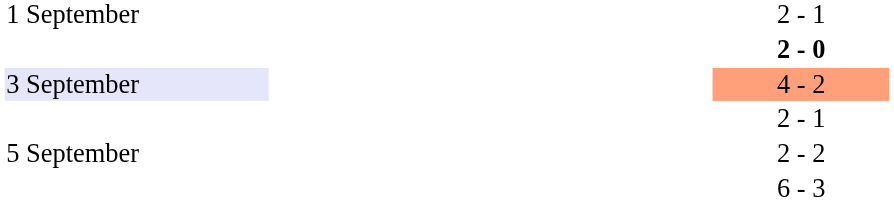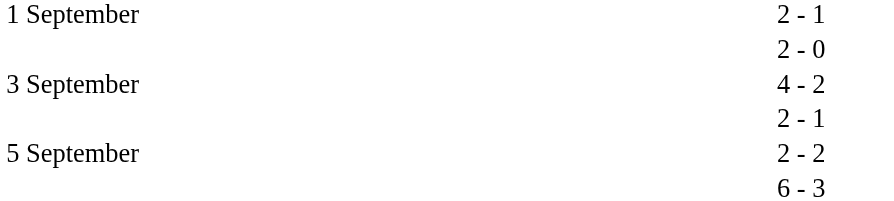2 - 0 | column 2: bold -> normal
4 - 2 | column 1: lavender background -> no background
4 - 2 | column 2: lightsalmon background -> no background
